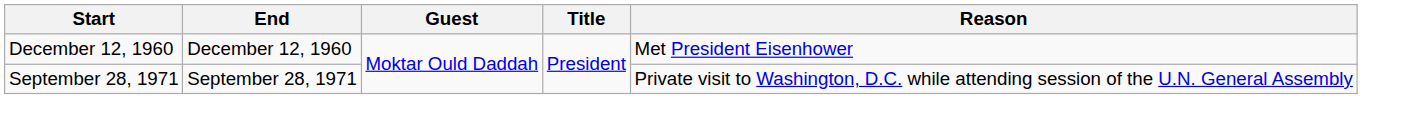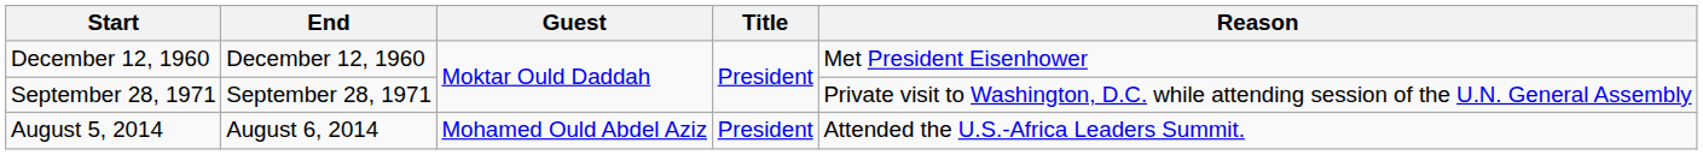+ row: August 5, 2014 | August 6, 2014 | Mohamed Ould Abdel Aziz | President | Attended the U.S.-Africa Leaders Summit.
